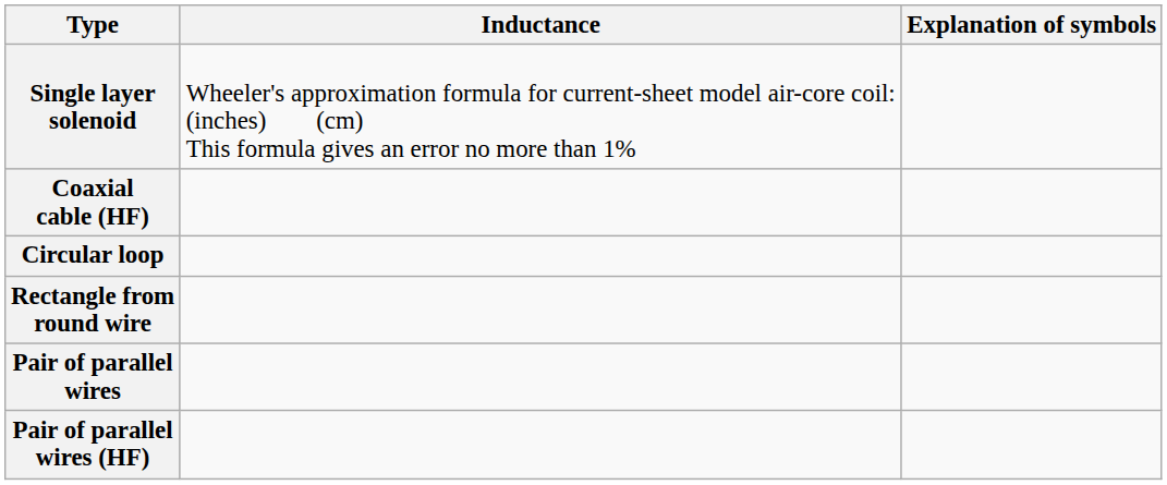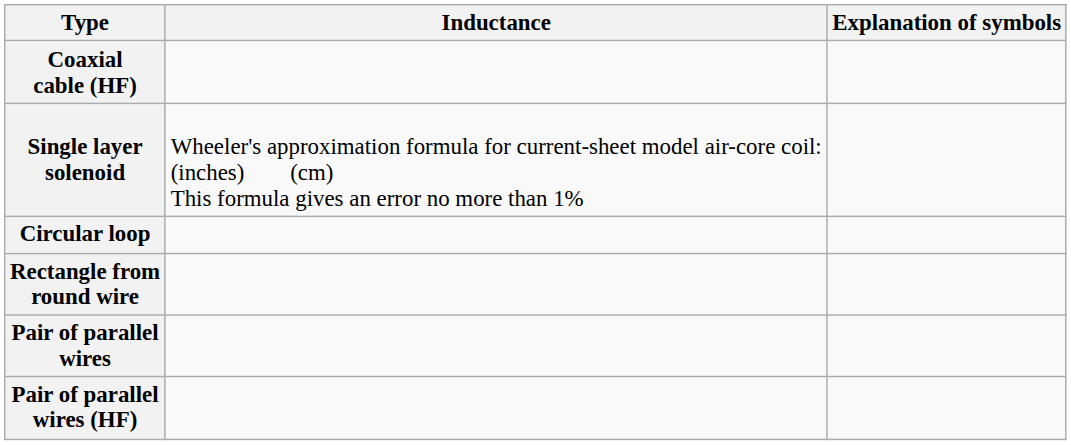rows swapped: Single layer solenoid <-> Coaxial cable (HF)
